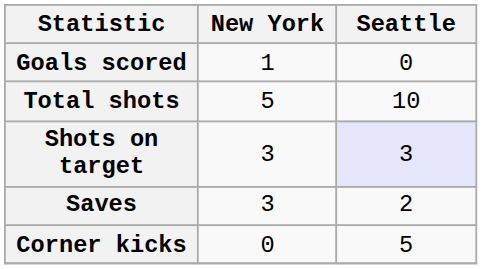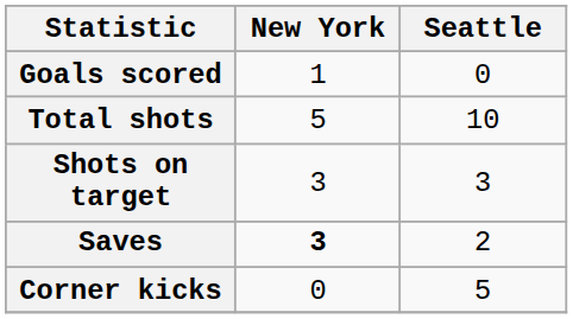Shots on target | Seattle: lavender background -> no background
Saves | New York: normal -> bold
